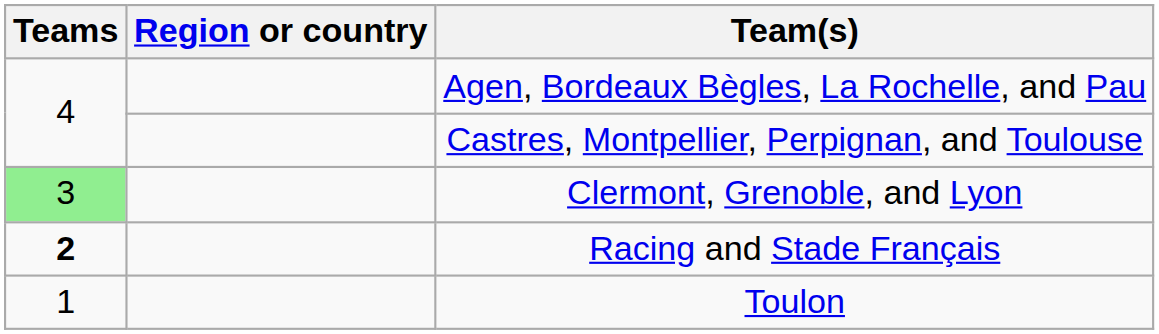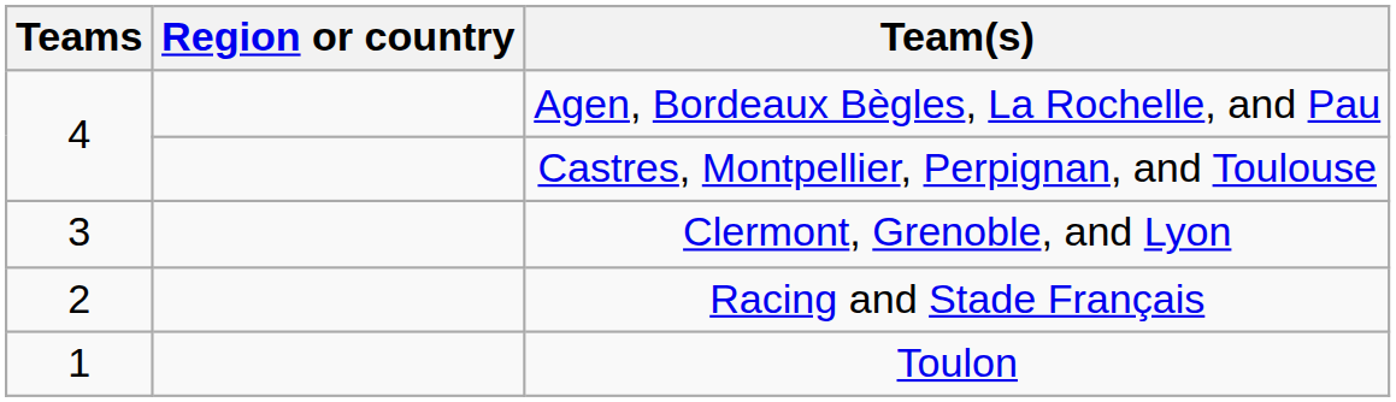Clermont, Grenoble, and Lyon | Teams: lightgreen background -> no background
Racing and Stade Français | Teams: bold -> normal
